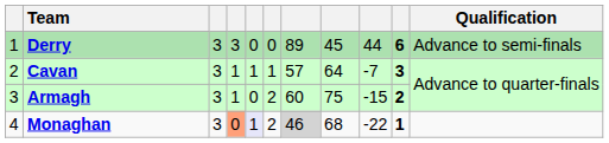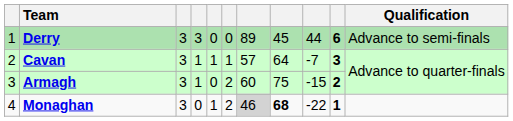Monaghan | column 4: lightsalmon background -> no background
Monaghan | column 5: lavender background -> no background
Monaghan | column 8: normal -> bold
